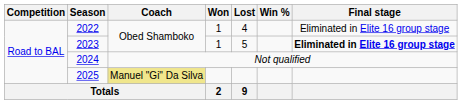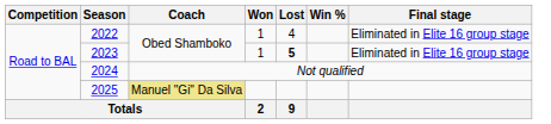2023 | Lost: normal -> bold
2023 | Final stage: bold -> normal
